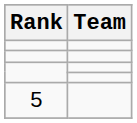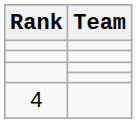row 6 | Rank: 5 -> 4
